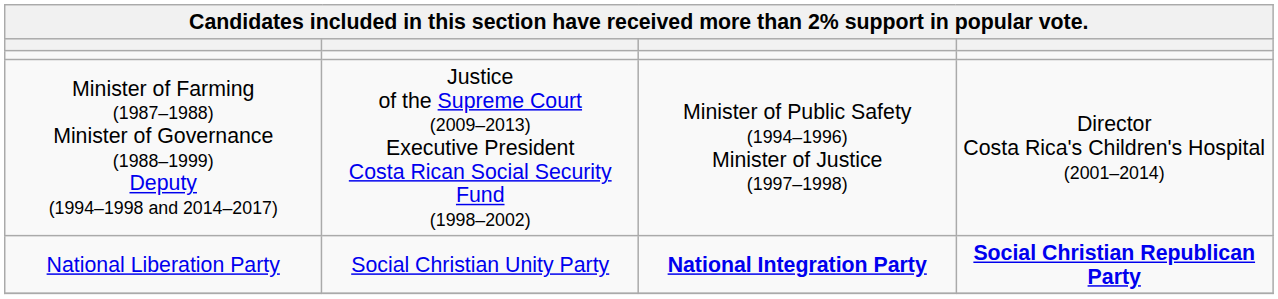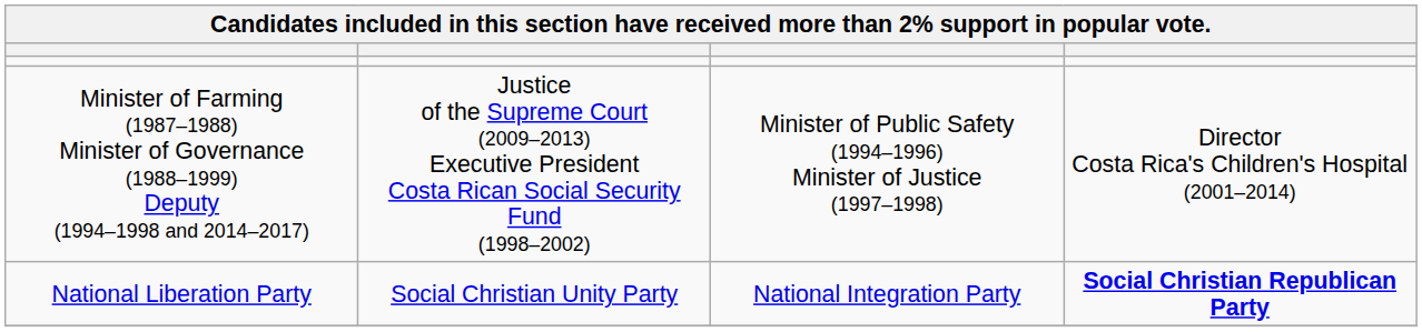National Liberation Party | column 3: bold -> normal
